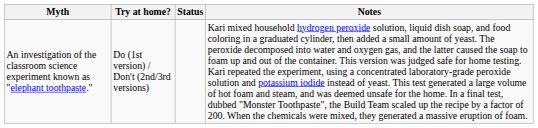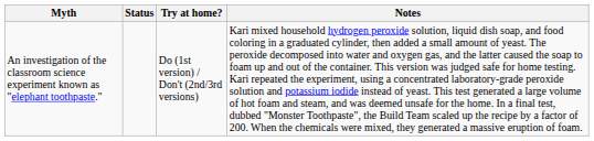columns swapped: Status <-> Try at home?
